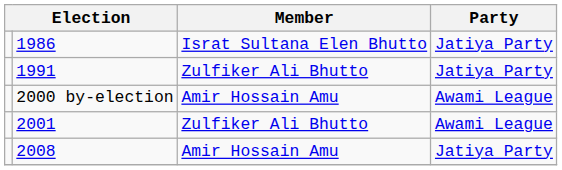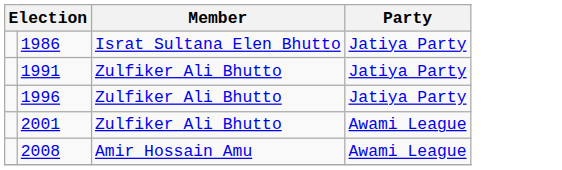+ row: 1996 | Zulfiker Ali Bhutto | Jatiya Party
- row: 2000 by-election | Amir Hossain Amu | Awami League
2008 | Party: Jatiya Party -> Awami League
